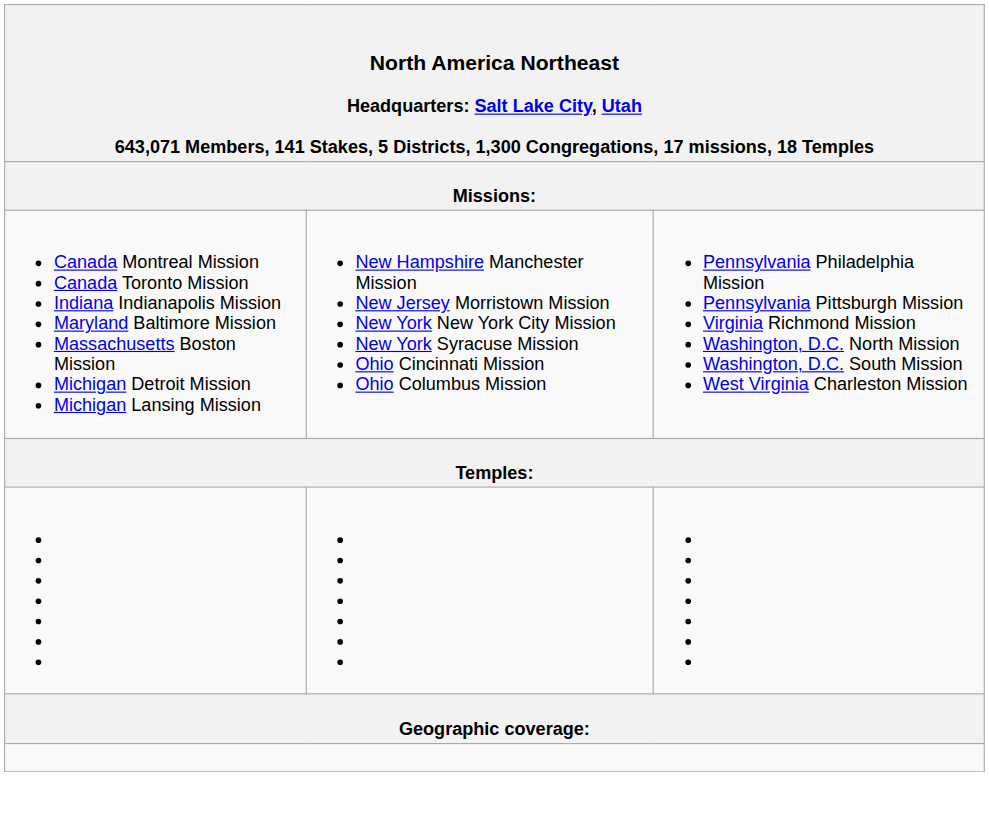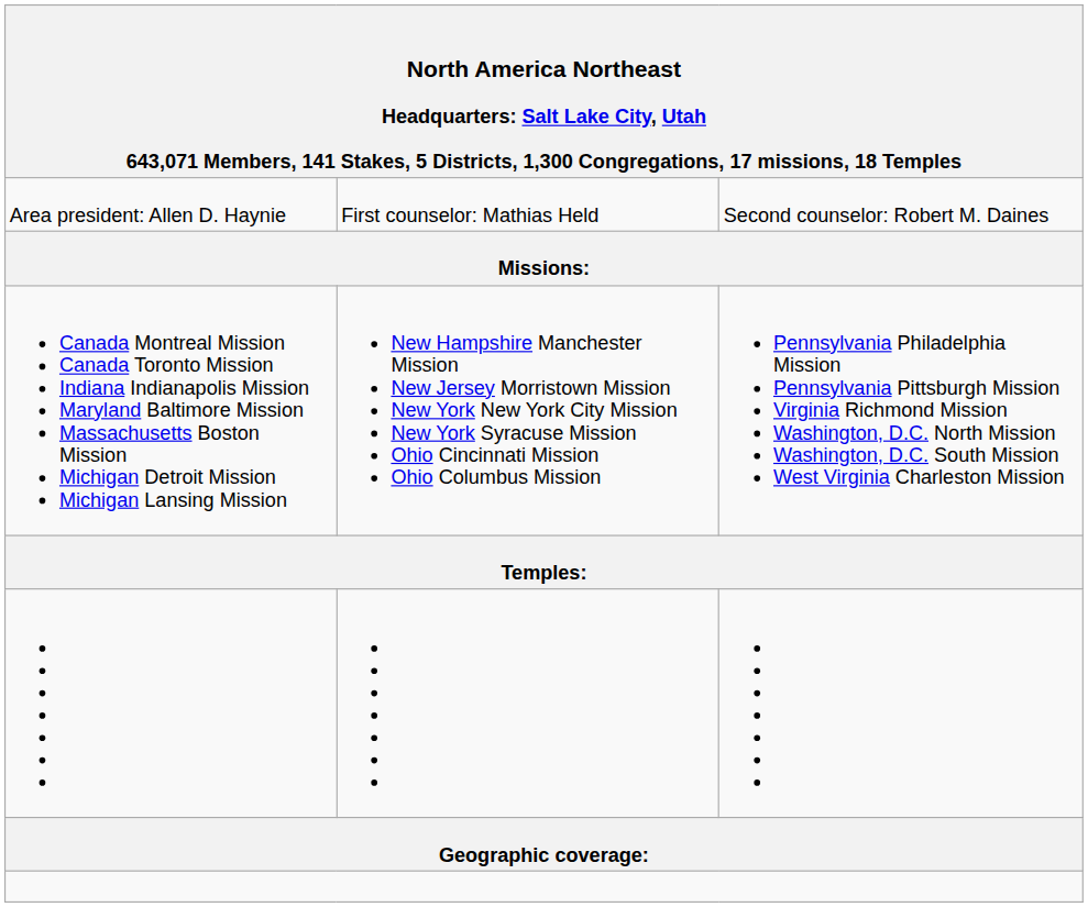+ row: Area president: Allen D. Haynie | First counselor: Mathias Held | Second counselor: Robert M. Daines
